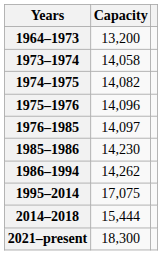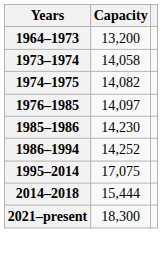- row: 1975–1976 | 14,096
1986–1994 | Capacity: 14,262 -> 14,252
